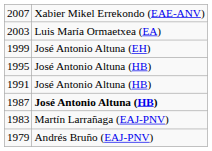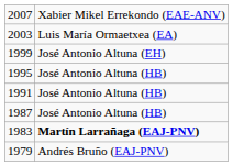1987 | column 2: bold -> normal
1983 | column 2: normal -> bold
